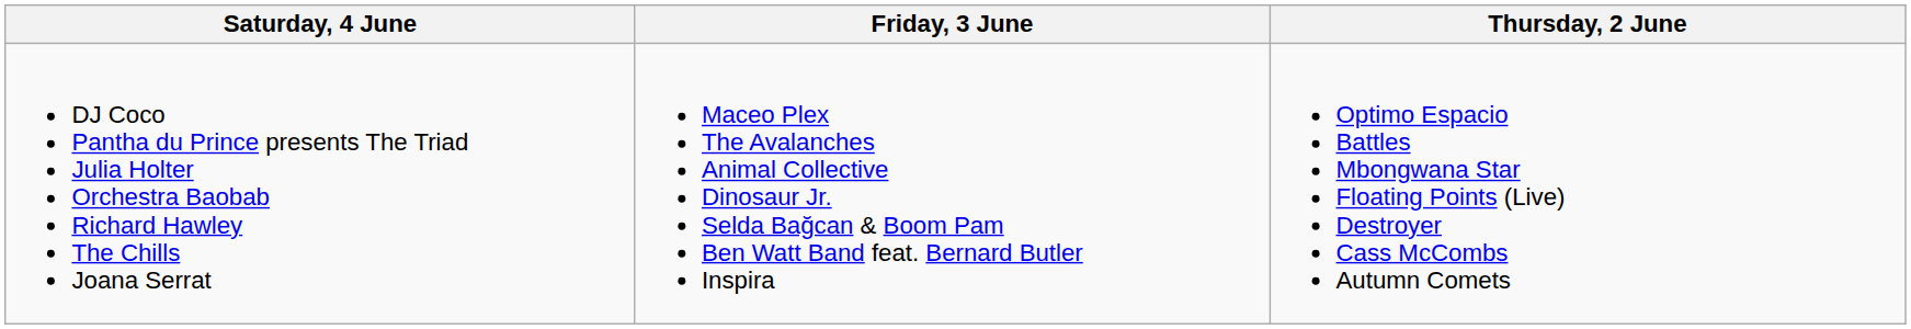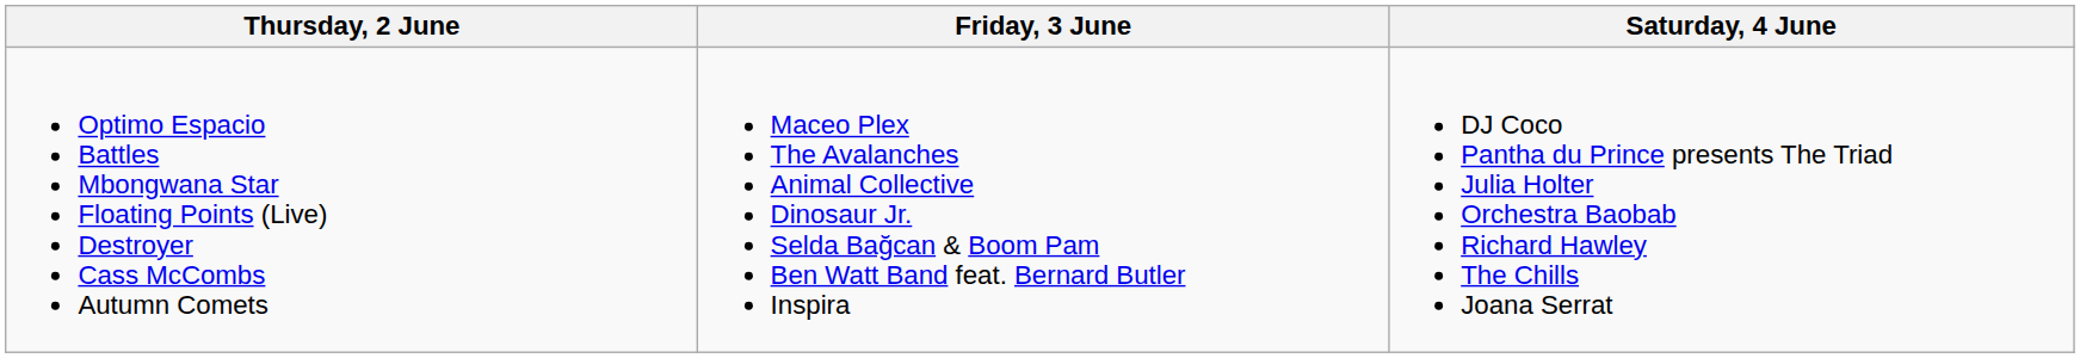columns swapped: Thursday, 2 June <-> Saturday, 4 June
